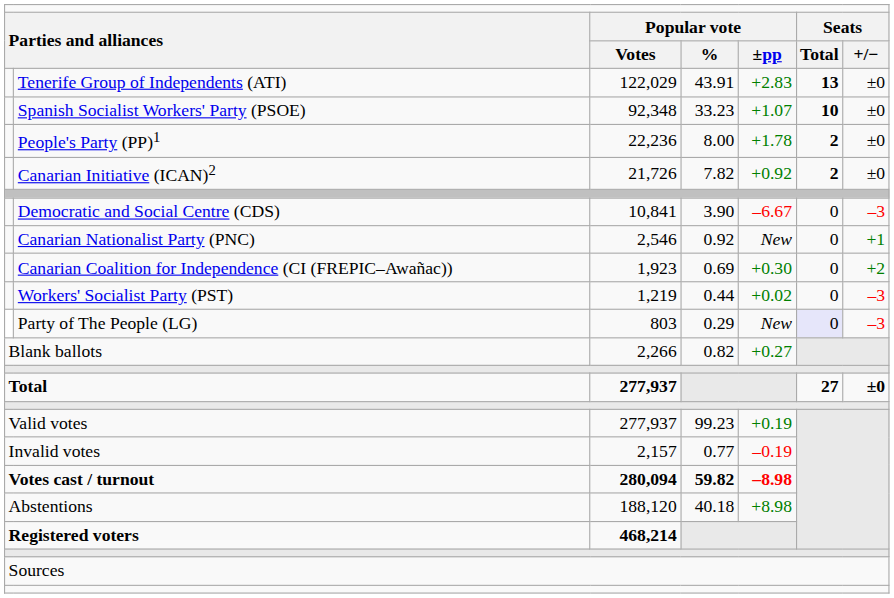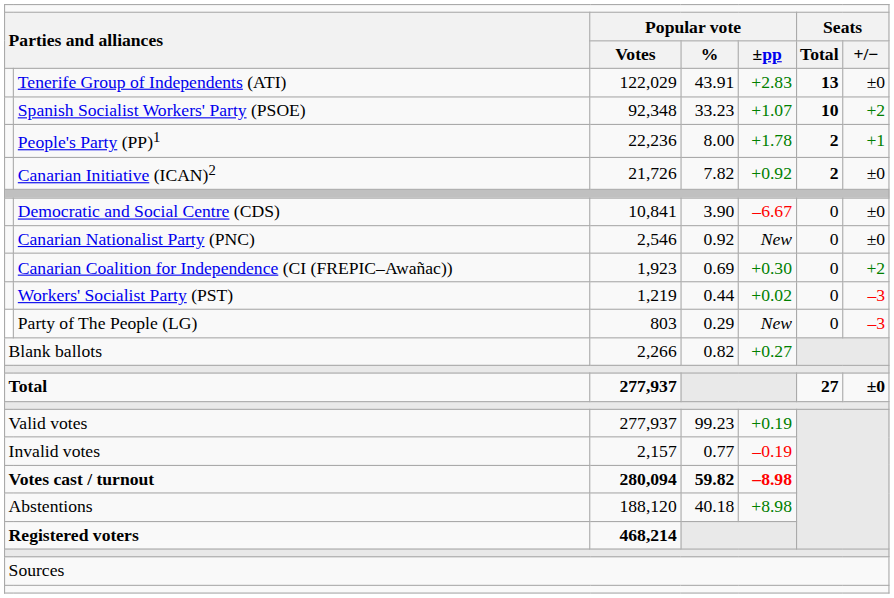Spanish Socialist Workers' Party (PSOE) | column 7: ±0 -> +2
People's Party (PP)1 | column 7: ±0 -> +1
Democratic and Social Centre (CDS) | column 7: –3 -> ±0
Canarian Nationalist Party (PNC) | column 7: +1 -> ±0
Party of The People (LG) | column 6: lavender background -> no background
